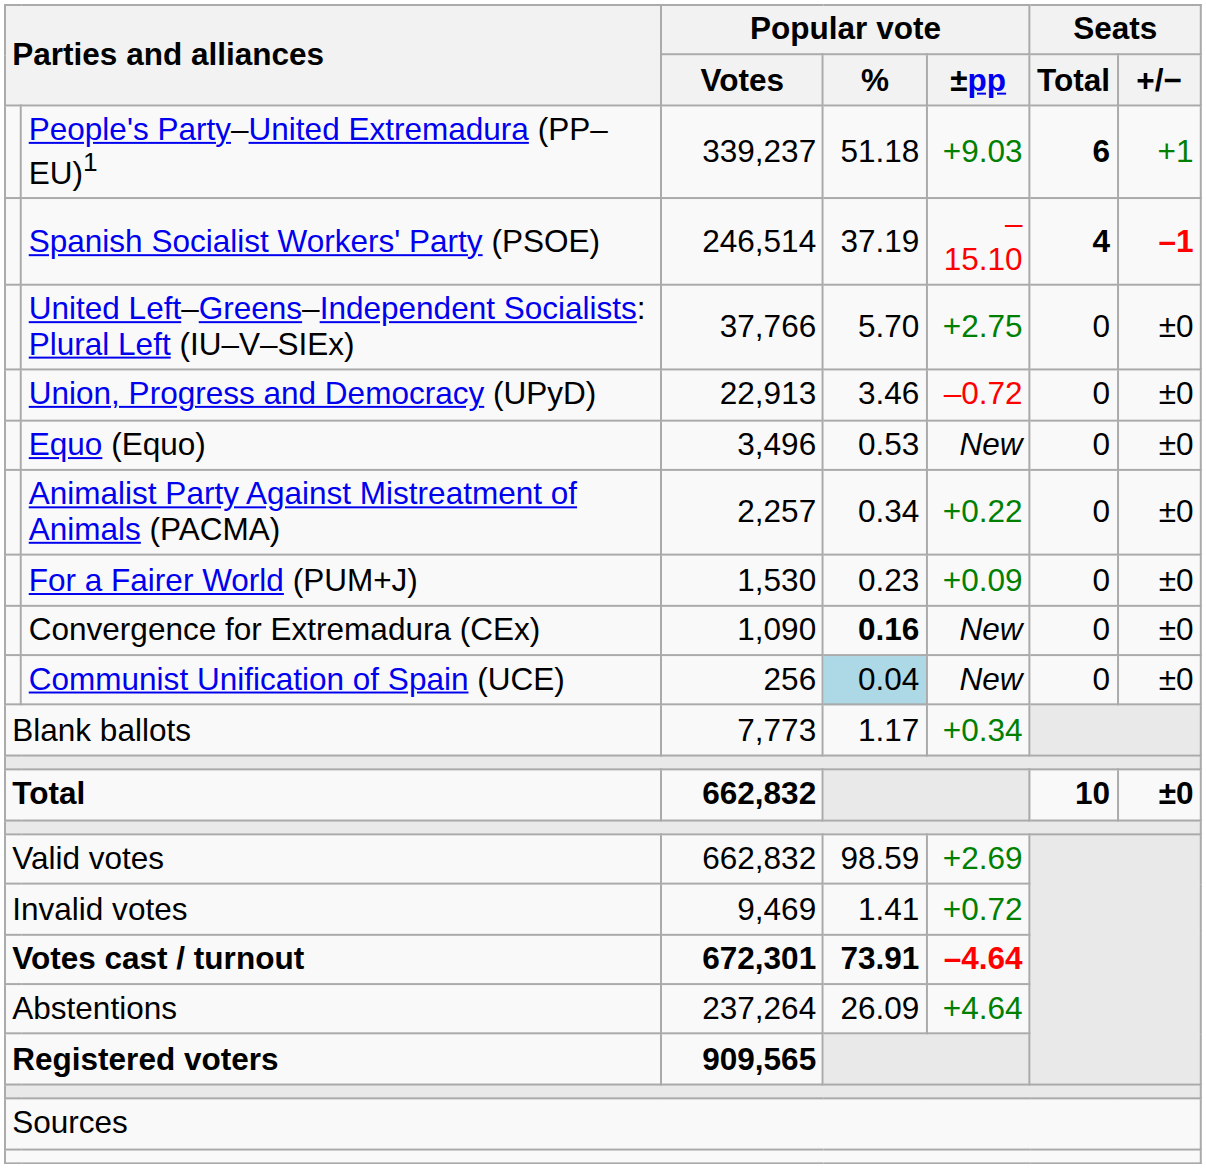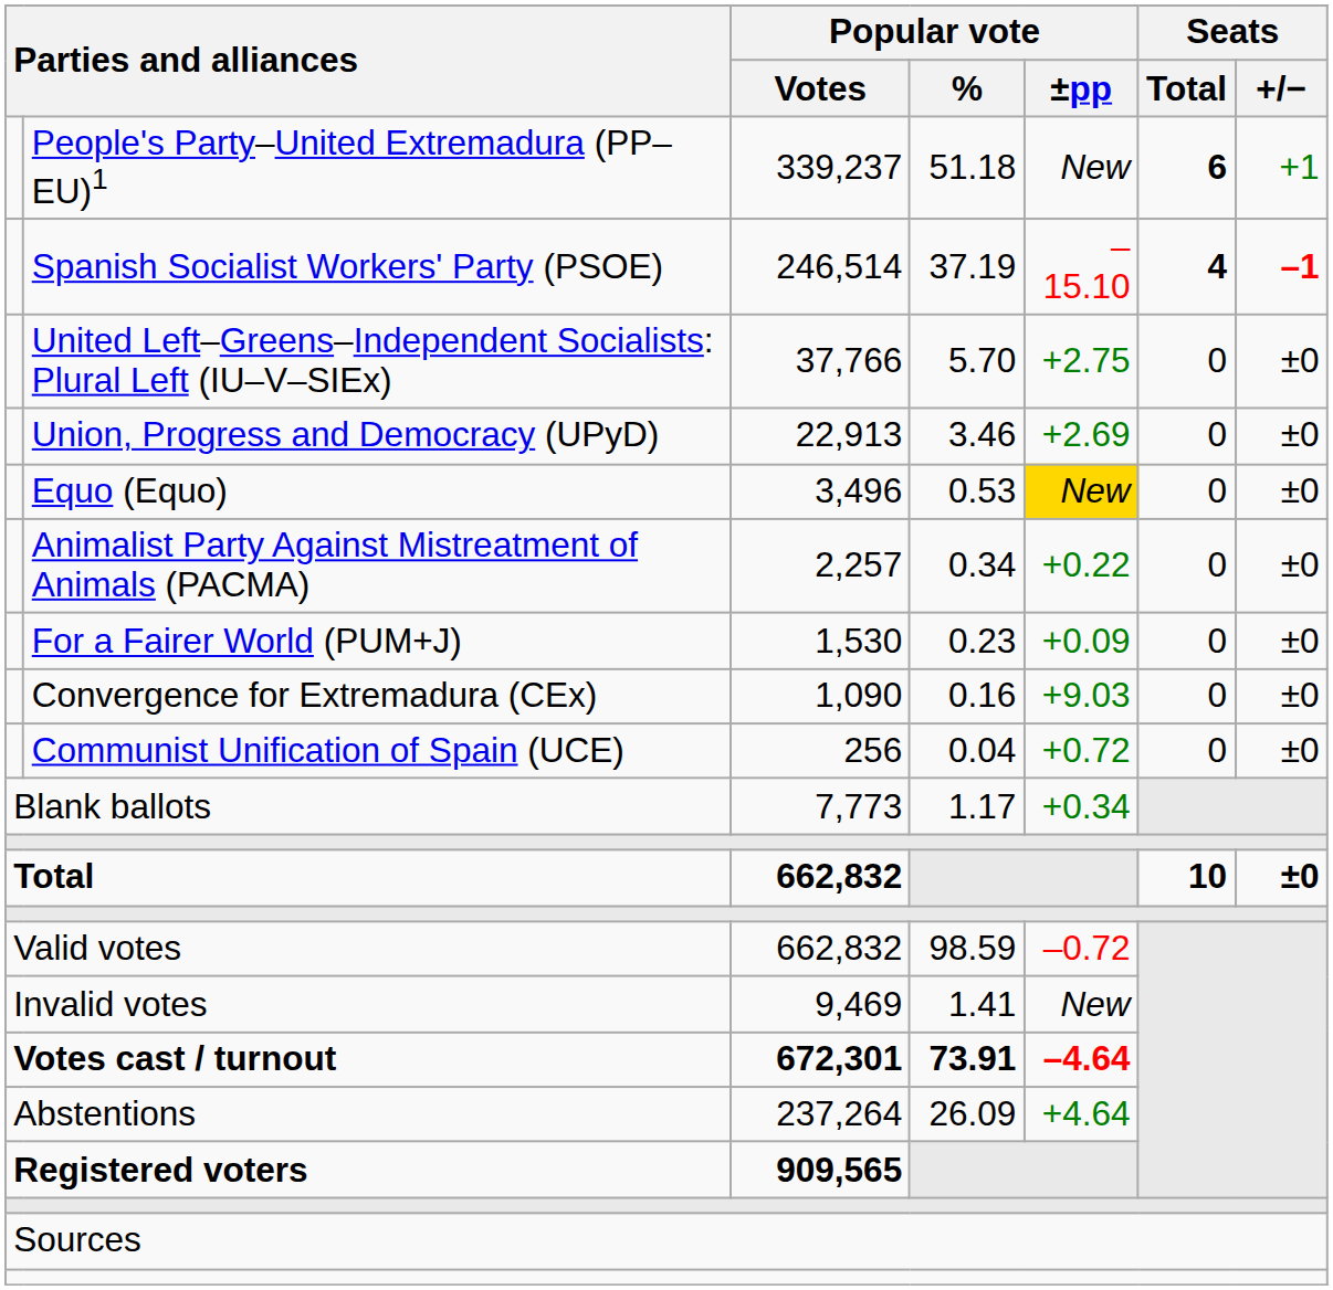People's Party–United Extremadura (PP–EU)1 | Popular vote / ±pp: +9.03 -> New
Union, Progress and Democracy (UPyD) | Popular vote / ±pp: –0.72 -> +2.69
Equo (Equo) | Popular vote / ±pp: no background -> gold background
Convergence for Extremadura (CEx) | Popular vote / %: bold -> normal
Convergence for Extremadura (CEx) | Popular vote / ±pp: New -> +9.03
Communist Unification of Spain (UCE) | Popular vote / %: lightblue background -> no background
Communist Unification of Spain (UCE) | Popular vote / ±pp: New -> +0.72
Valid votes | Popular vote / ±pp: +2.69 -> –0.72
Invalid votes | Popular vote / ±pp: +0.72 -> New
